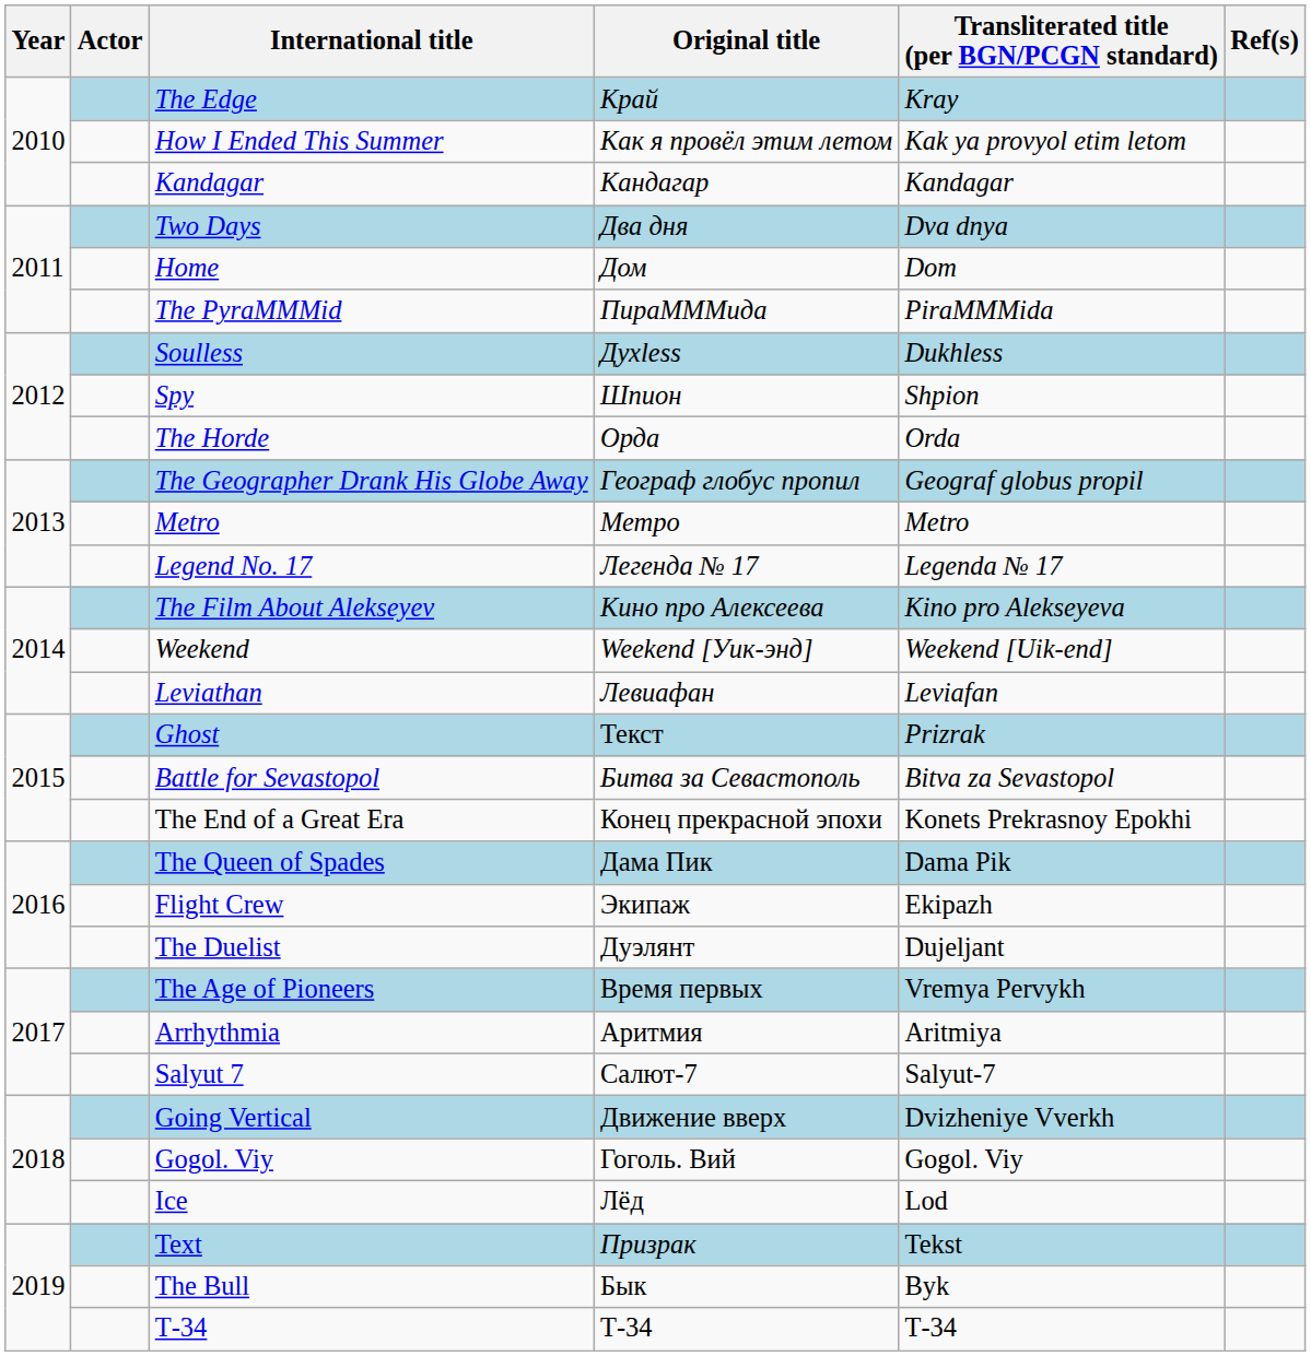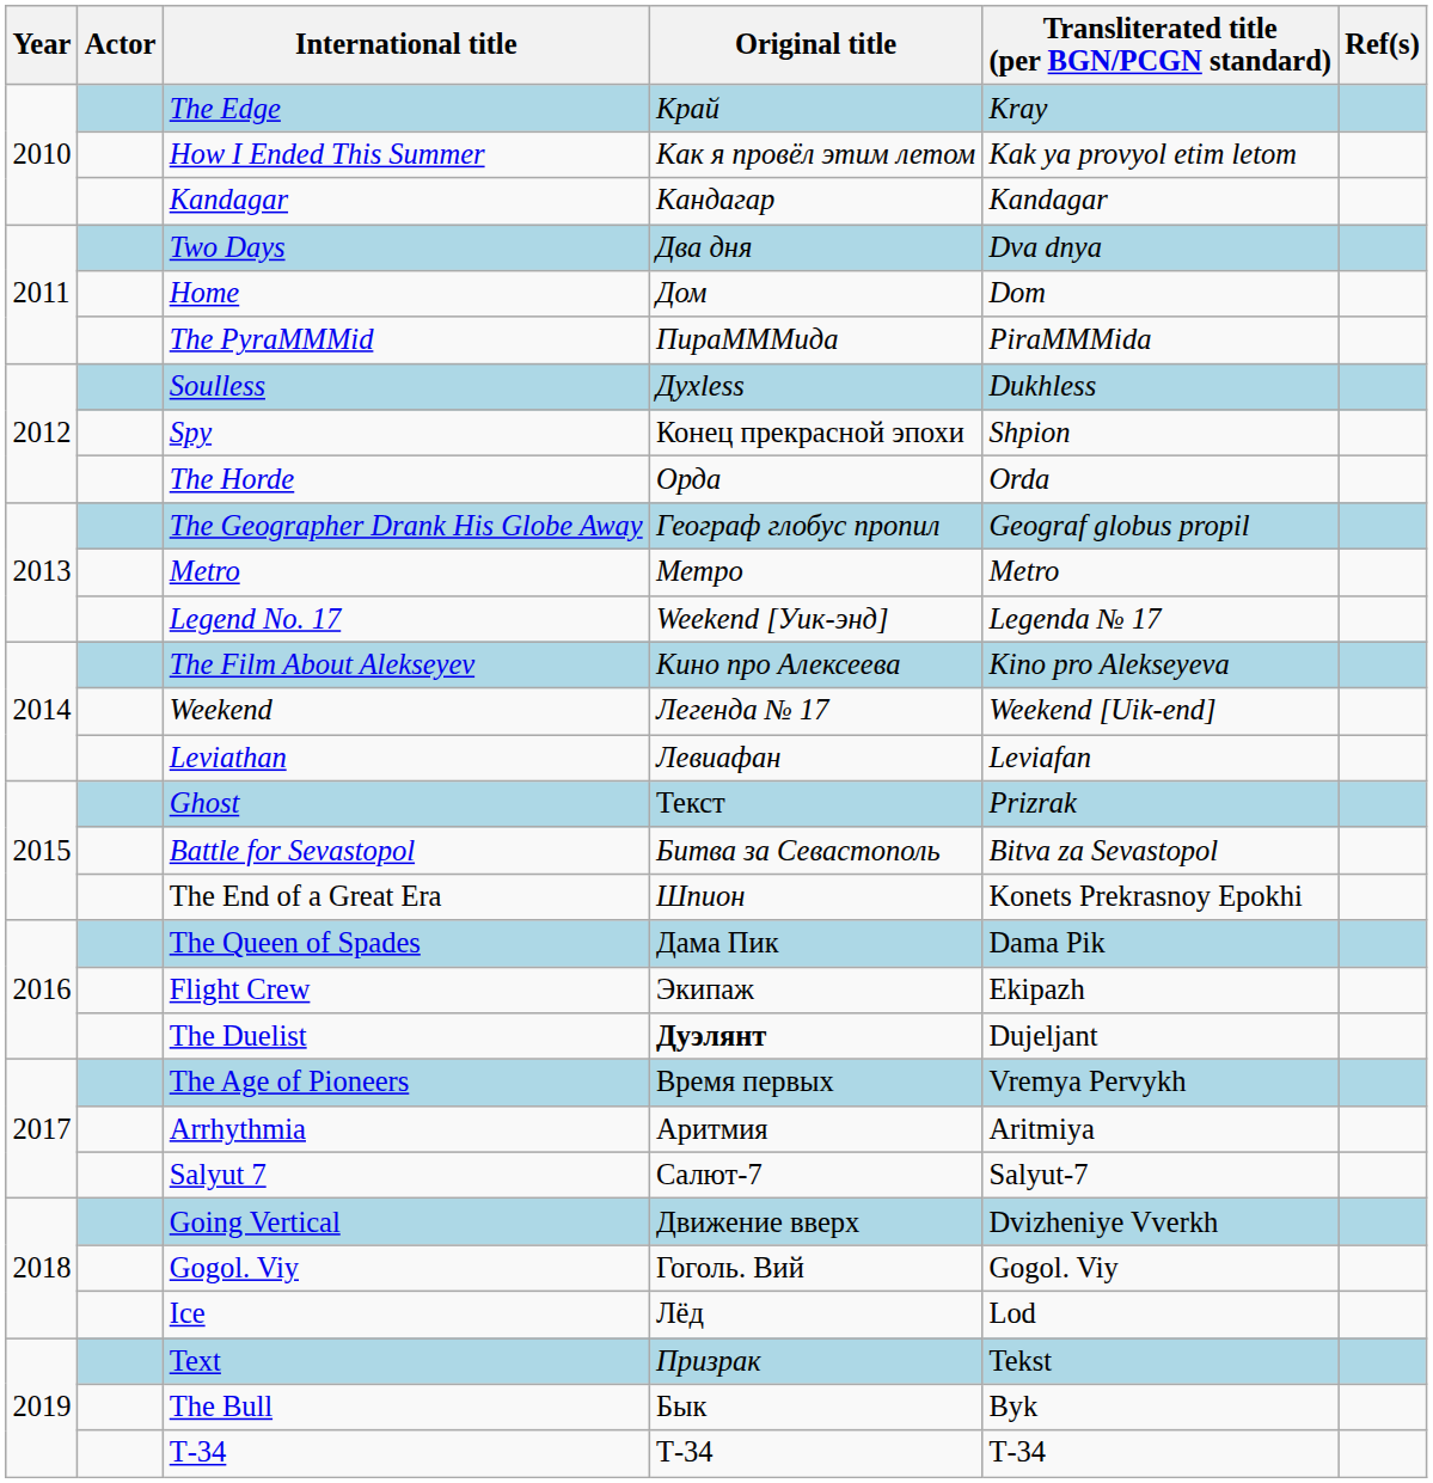Spy | Original title: Шпион -> Конец прекрасной эпохи
Legend No. 17 | Original title: Легенда № 17 -> Weekend [Уик-энд]
Weekend | Original title: Weekend [Уик-энд] -> Легенда № 17
The End of a Great Era | Original title: Конец прекрасной эпохи -> Шпион
The Duelist | Original title: normal -> bold
